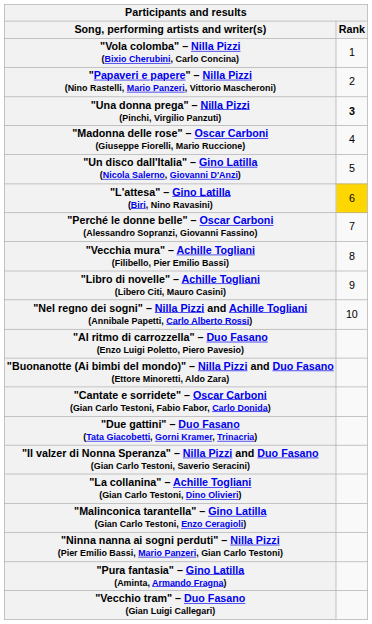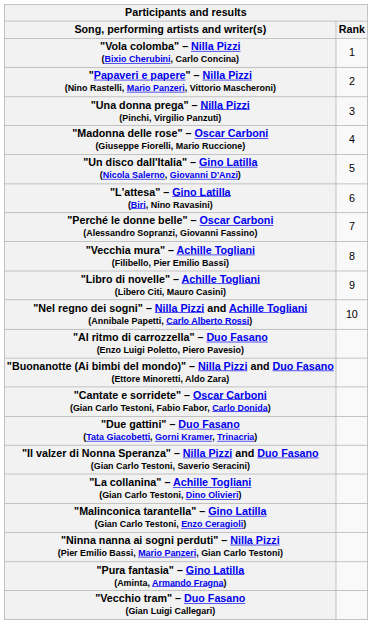"Una donna prega" – Nilla Pizzi (Pinchi, Virgilio Panzuti) | Rank: bold -> normal
"L'attesa" – Gino Latilla (Biri, Nino Ravasini) | Rank: gold background -> no background
